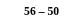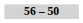row 1 | column 1: no background -> lightgrey background
